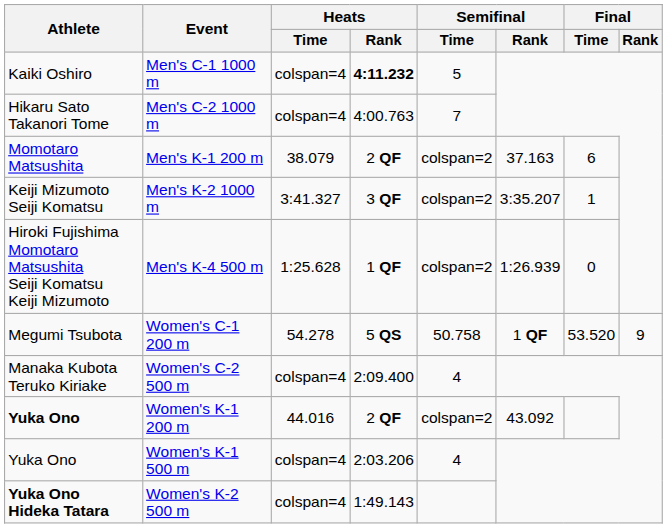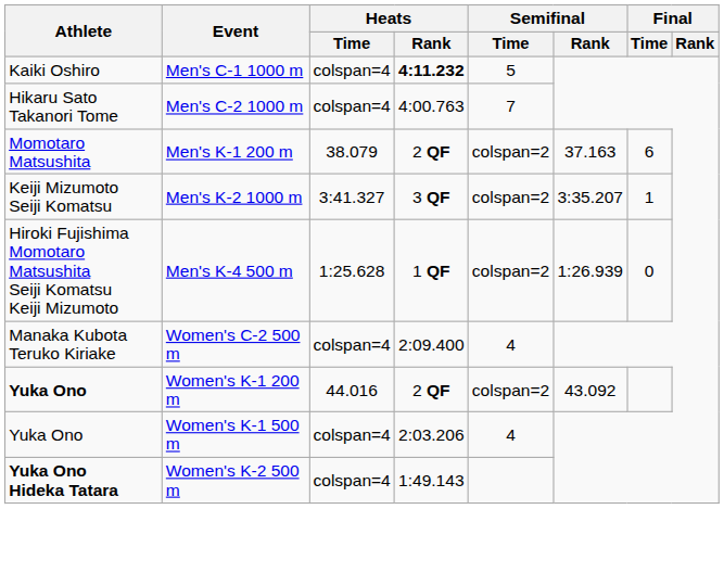- row: Megumi Tsubota | Women's C-1 200 m | 54.278 | 5 QS | 50.758 | 1 QF | 53.520 | 9
